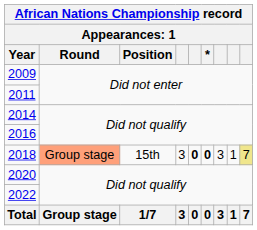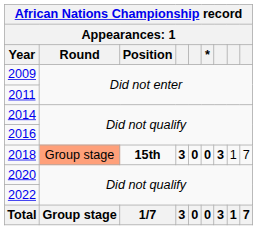2018 | Position: normal -> bold
2018 | column 4: normal -> bold
2018 | column 7: normal -> bold
2018 | column 9: khaki background -> no background
